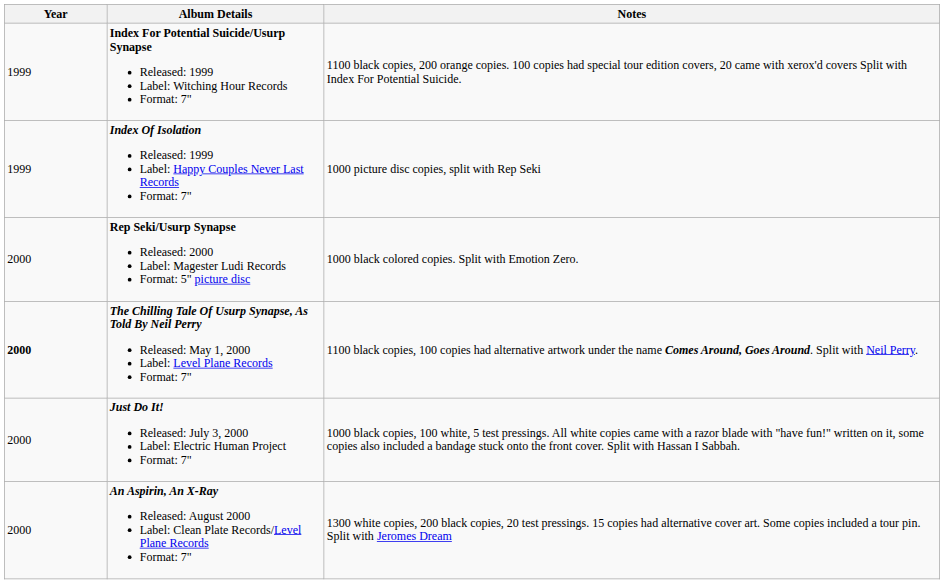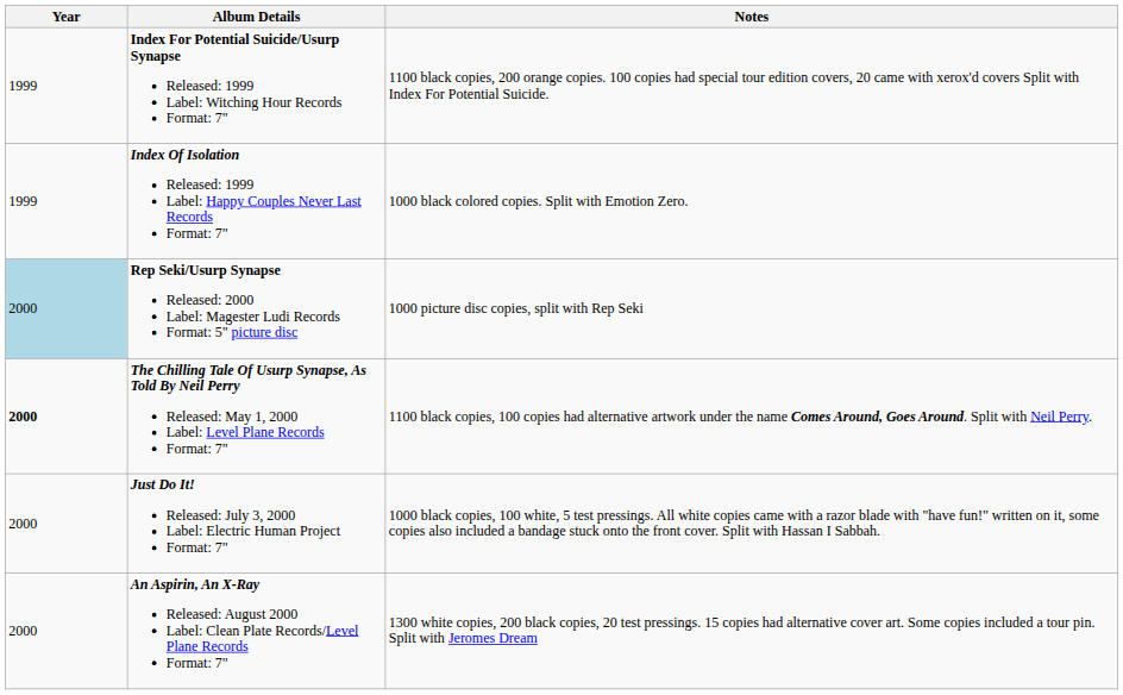row 3 | Notes: 1000 picture disc copies, split with Rep Seki -> 1000 black colored copies. Split with Emotion Zero.
row 4 | Year: no background -> lightblue background
row 4 | Notes: 1000 black colored copies. Split with Emotion Zero. -> 1000 picture disc copies, split with Rep Seki
